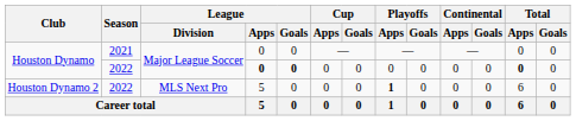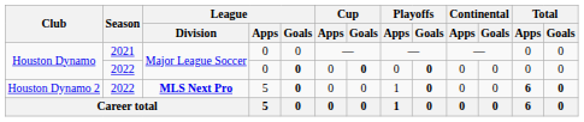Houston Dynamo / 2022 | League / Apps: bold -> normal
Houston Dynamo / 2022 | Cup / Goals: normal -> bold
Houston Dynamo / 2022 | Playoffs / Goals: normal -> bold
Houston Dynamo / 2022 | Total / Apps: bold -> normal
Houston Dynamo 2 | League / Division: normal -> bold
Houston Dynamo 2 | League / Goals: normal -> bold
Houston Dynamo 2 | Playoffs / Apps: bold -> normal
Houston Dynamo 2 | Playoffs / Goals: normal -> bold
Houston Dynamo 2 | Total / Apps: normal -> bold
Houston Dynamo 2 | Total / Goals: normal -> bold
